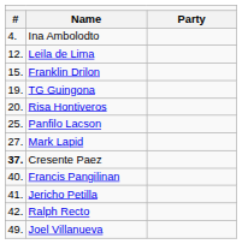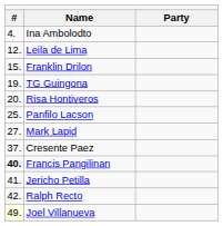Cresente Paez | column 1: bold -> normal
Francis Pangilinan | column 1: normal -> bold
Joel Villanueva | column 1: no background -> lightyellow background
